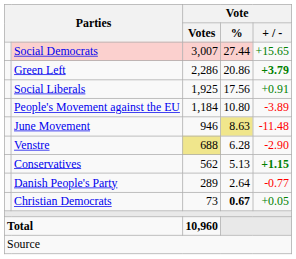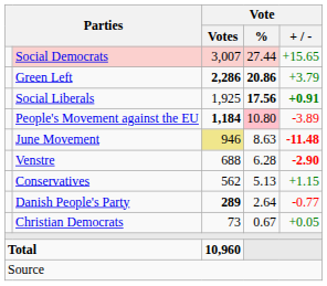Green Left | Vote / Votes: normal -> bold
Green Left | Vote / %: normal -> bold
Green Left | Vote / + / -: bold -> normal
Social Liberals | Vote / %: normal -> bold
Social Liberals | Vote / + / -: normal -> bold
People's Movement against the EU | Vote / Votes: normal -> bold
People's Movement against the EU | Vote / %: no background -> pink background
June Movement | Vote / Votes: no background -> khaki background
June Movement | Vote / %: khaki background -> no background
June Movement | Vote / + / -: normal -> bold
Venstre | Vote / Votes: khaki background -> no background
Venstre | Vote / + / -: normal -> bold
Conservatives | Vote / + / -: bold -> normal
Danish People's Party | Vote / Votes: normal -> bold
Christian Democrats | Vote / %: bold -> normal
